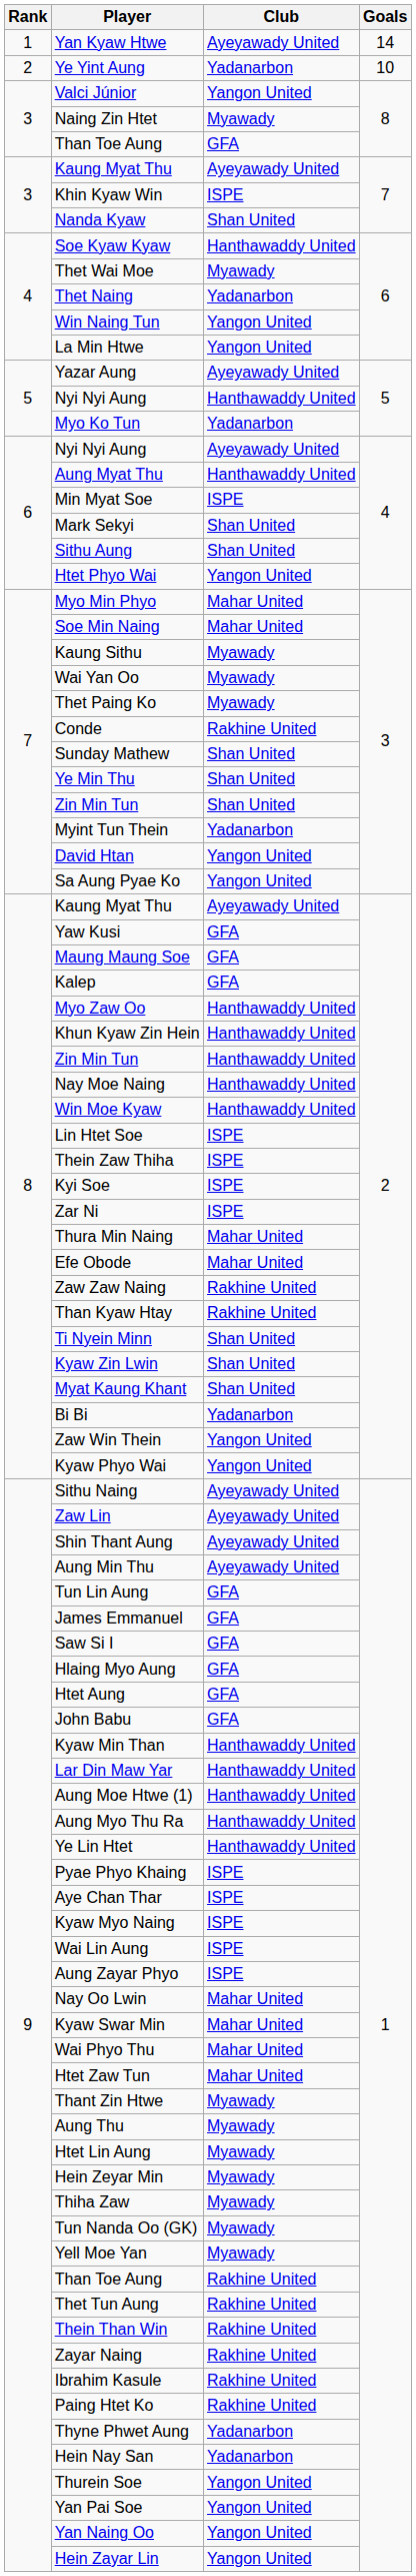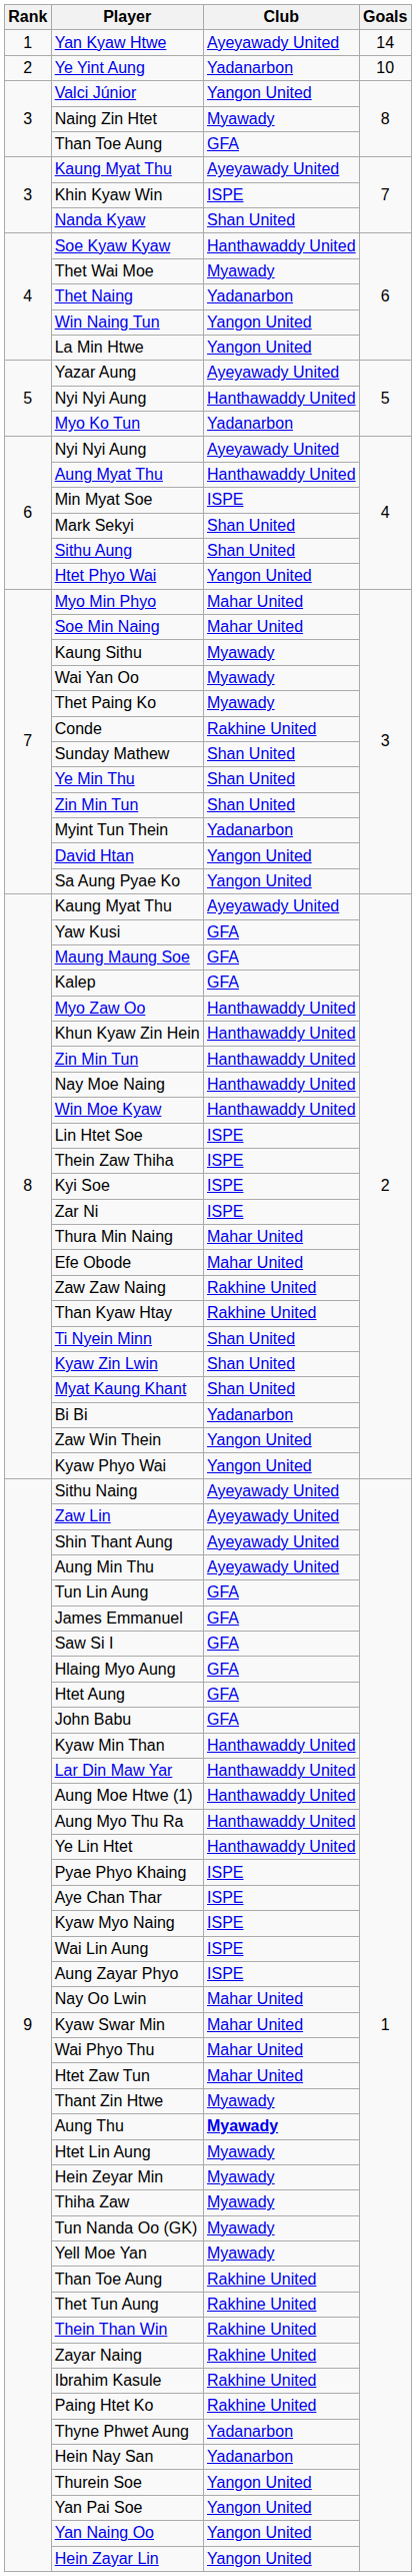Aung Thu | Club: normal -> bold
